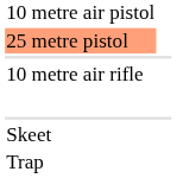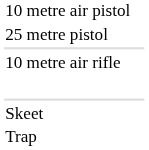25 metre pistol | column 1: lightsalmon background -> no background
